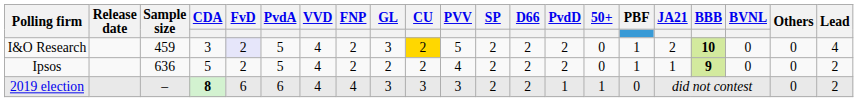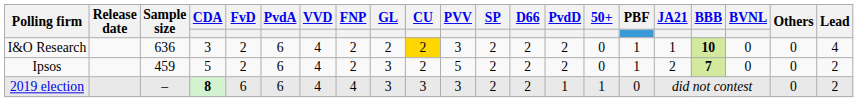I&O Research | Sample size: 459 -> 636
I&O Research | FvD: lavender background -> no background
I&O Research | PvdA: 5 -> 6
I&O Research | GL: 3 -> 2
I&O Research | PVV: 5 -> 3
I&O Research | JA21: 2 -> 1
Ipsos | Sample size: 636 -> 459
Ipsos | PvdA: 5 -> 6
Ipsos | GL: 2 -> 3
Ipsos | PVV: 4 -> 5
Ipsos | JA21: 1 -> 2
Ipsos | BBB: 9 -> 7
